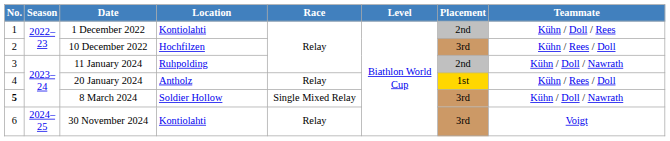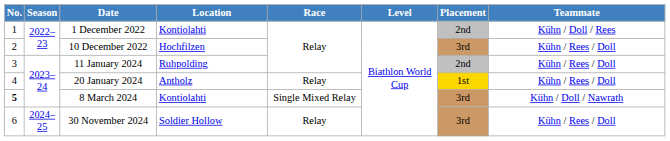11 January 2024 | Teammate: Kühn / Doll / Nawrath -> Kühn / Rees / Doll
8 March 2024 | Location: Soldier Hollow -> Kontiolahti
30 November 2024 | Location: Kontiolahti -> Soldier Hollow
30 November 2024 | Teammate: Voigt -> Kühn / Rees / Doll
